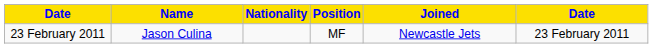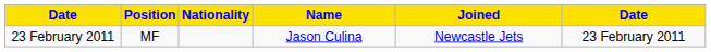columns swapped: Position <-> Name
